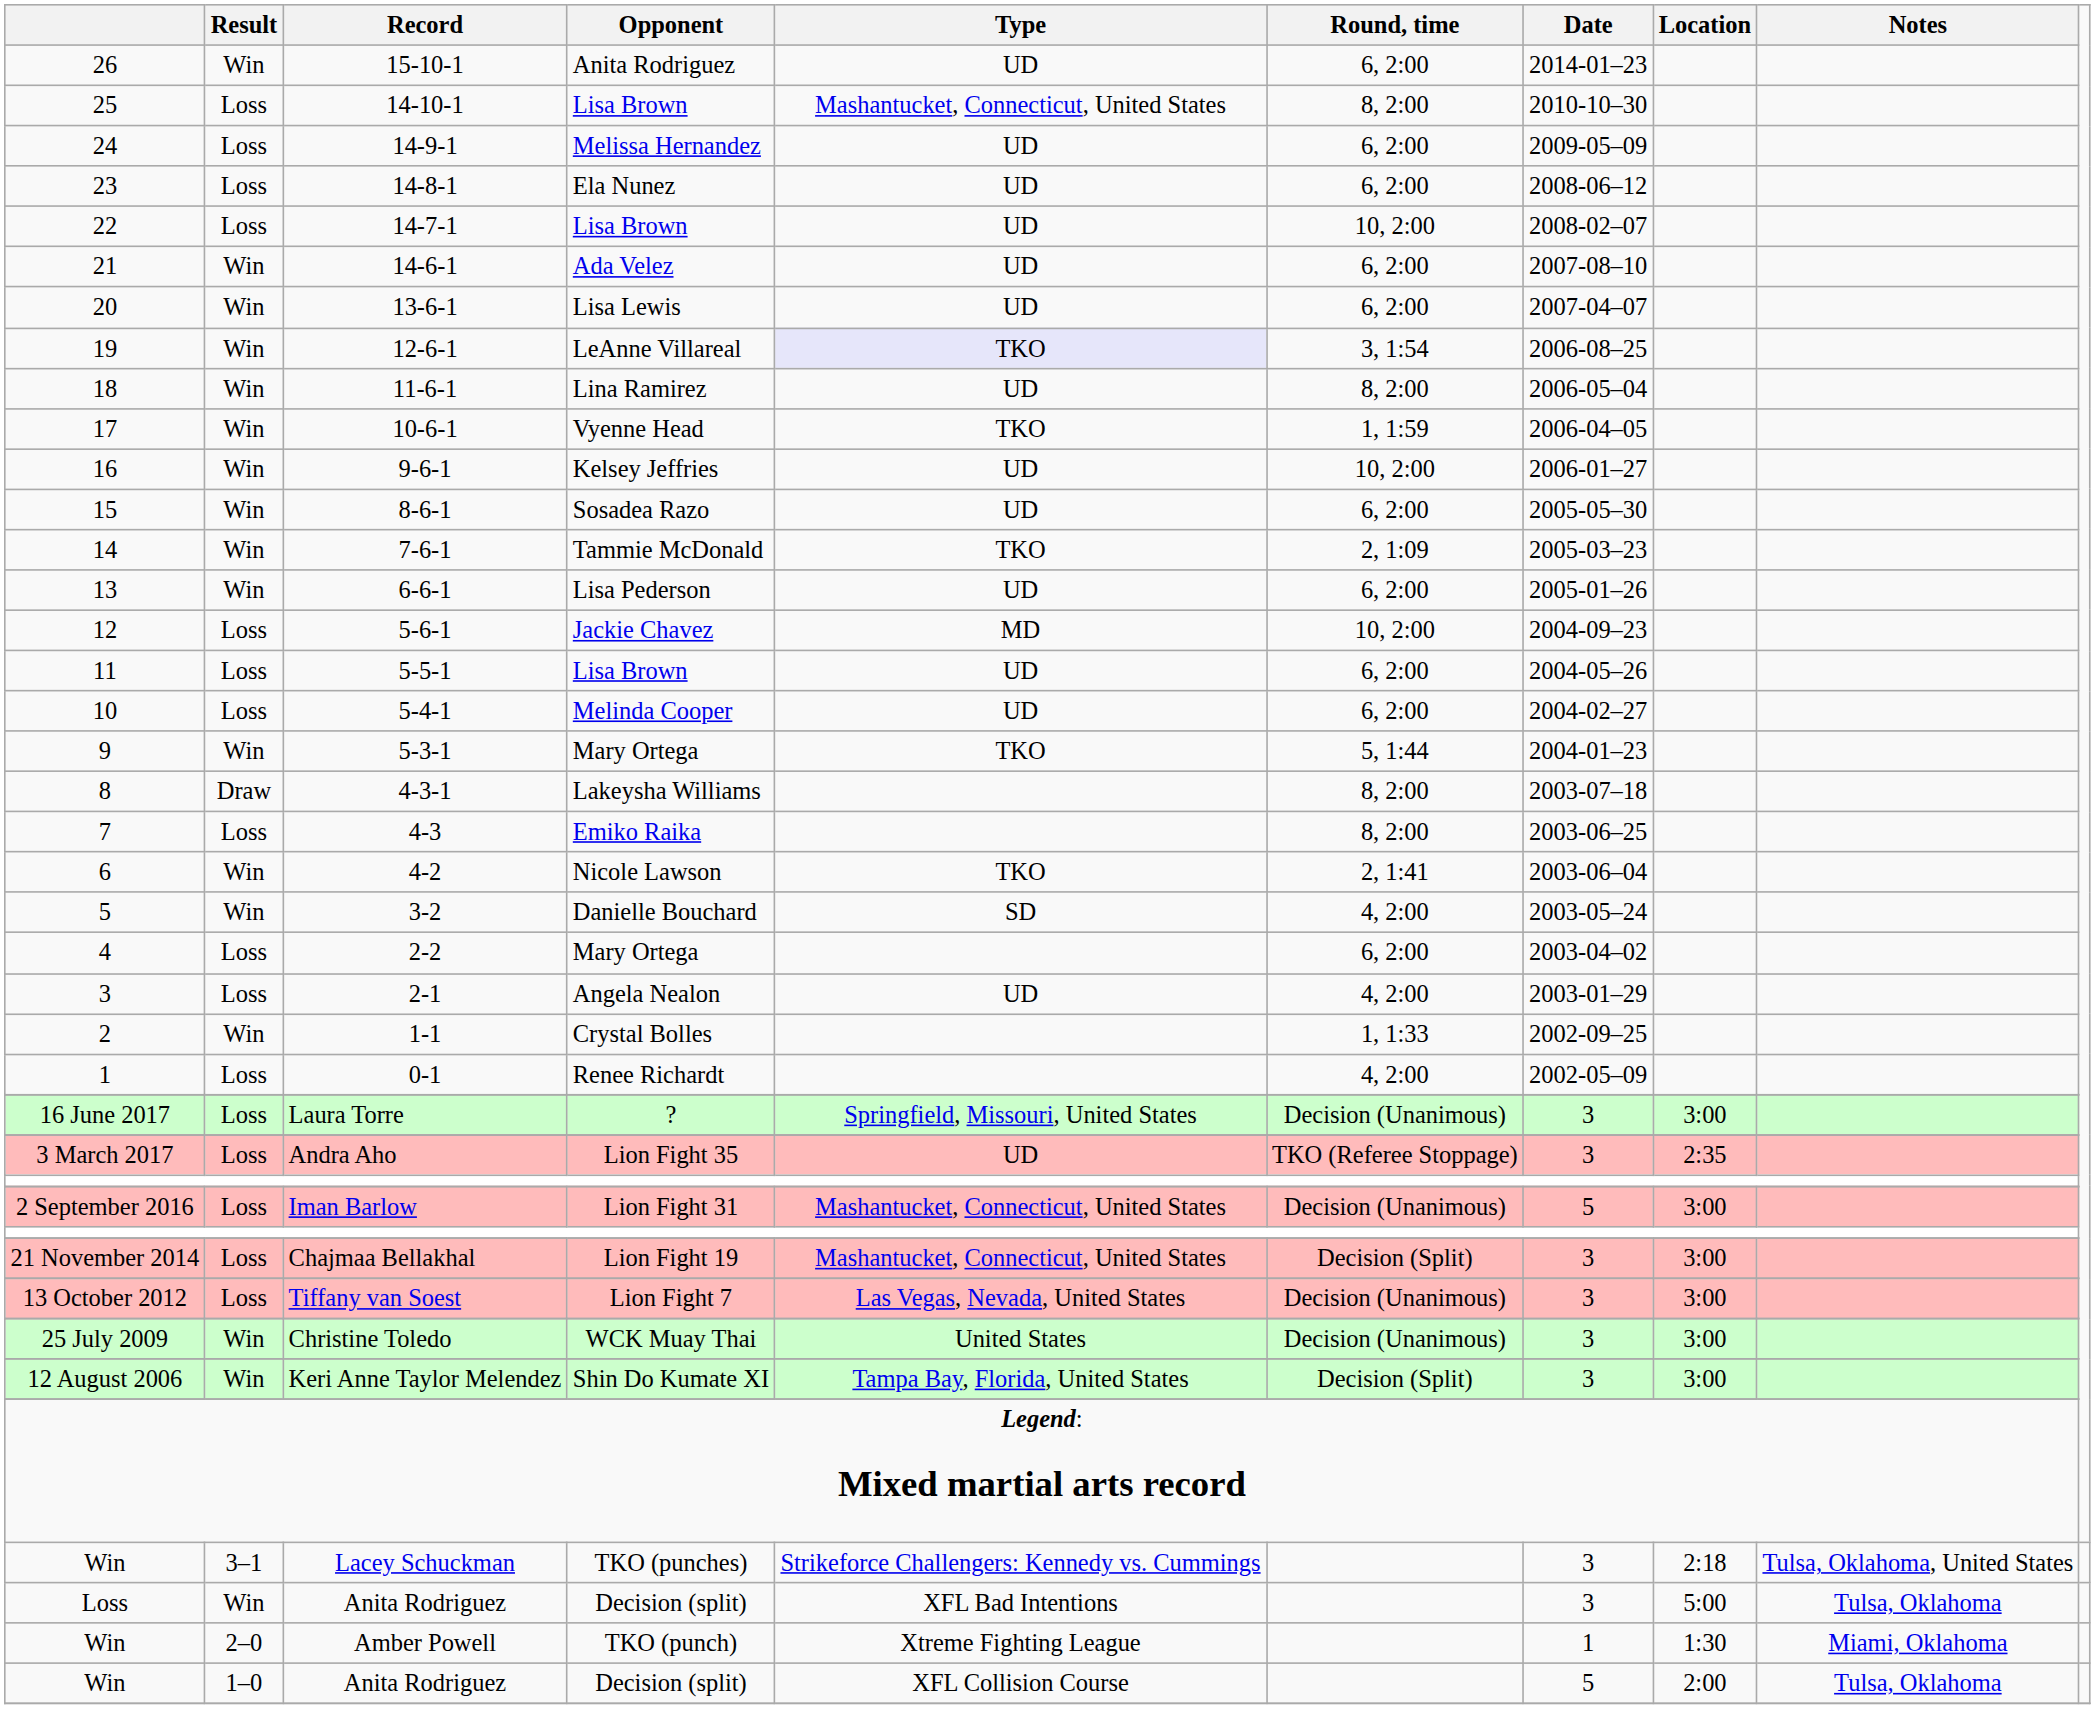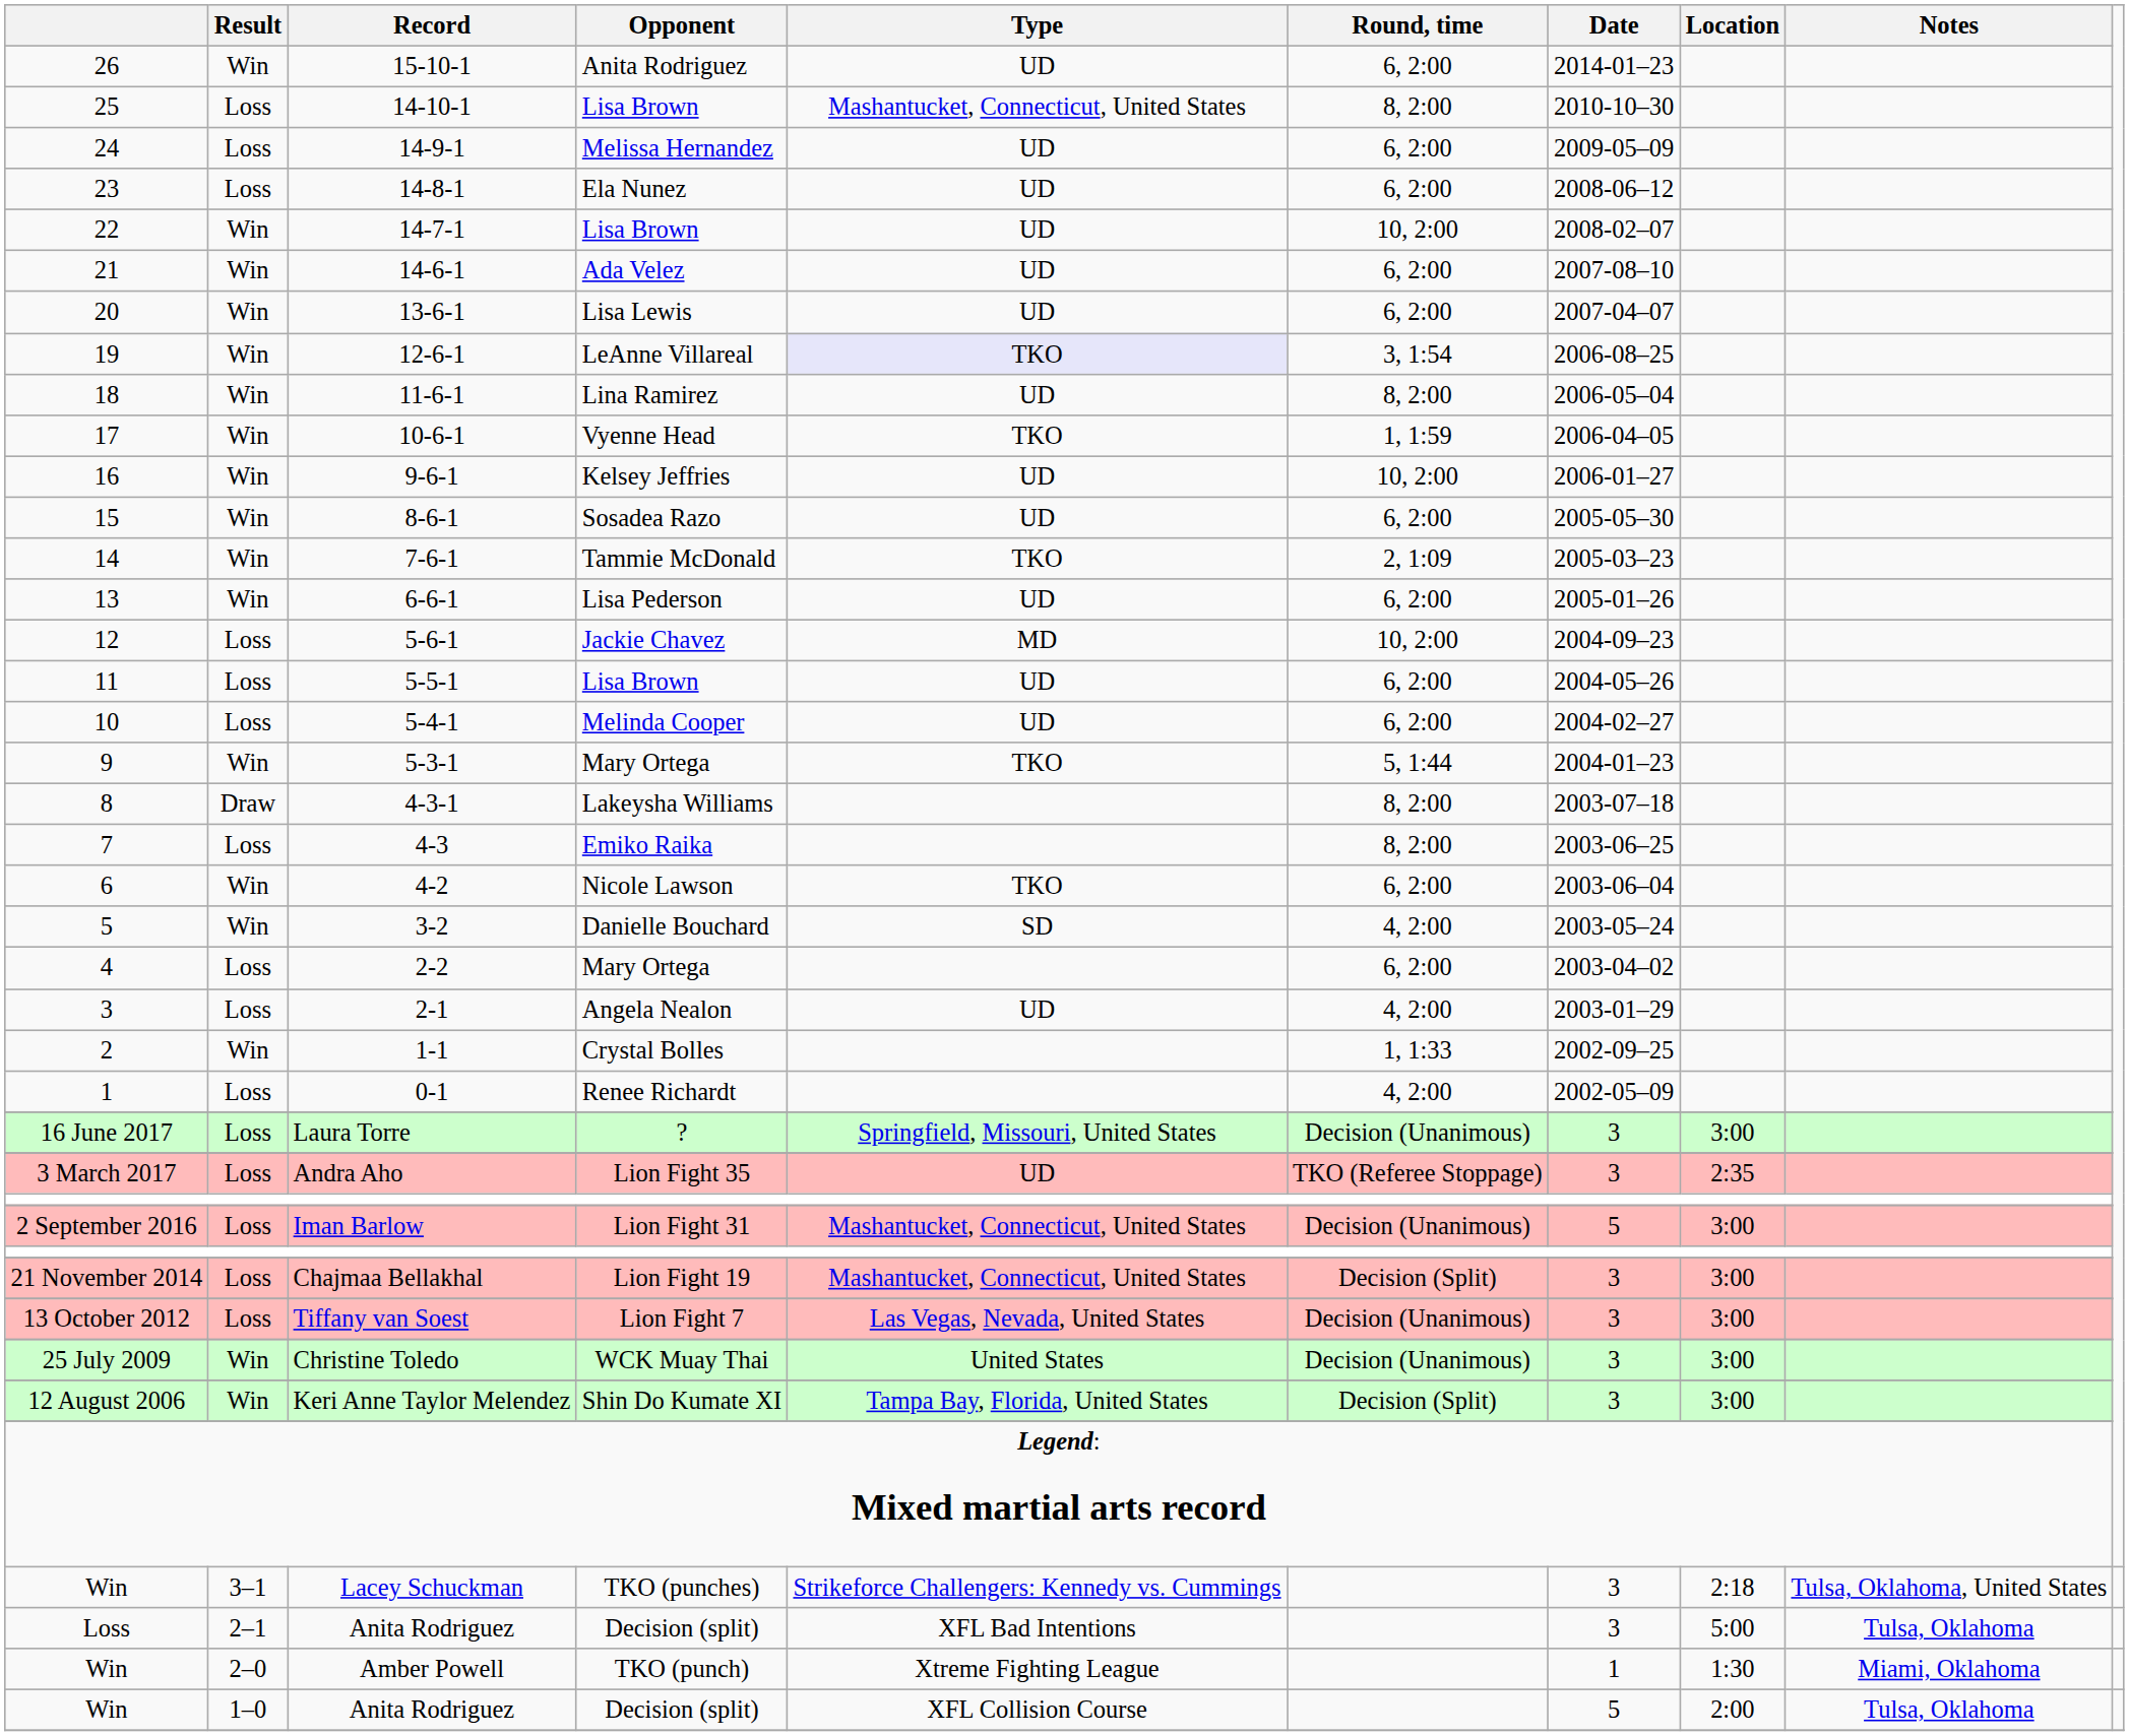14-7-1 | Result: Loss -> Win
4-2 | Round, time: 2, 1:41 -> 6, 2:00
Loss / Anita Rodriguez | Result: Win -> 2–1
